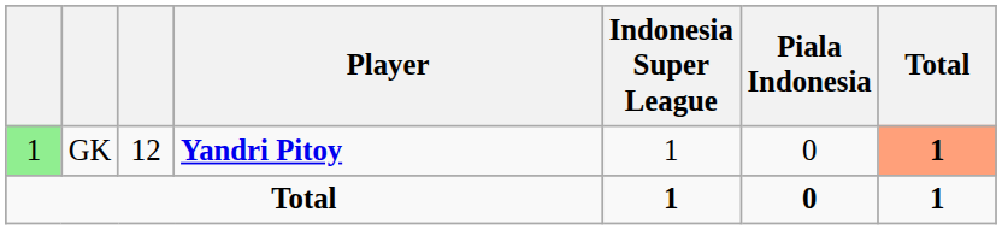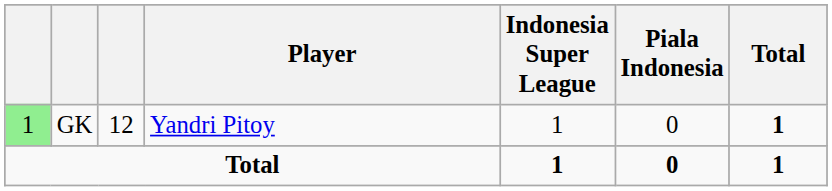row 2 | Player: bold -> normal
row 2 | Total: lightsalmon background -> no background
